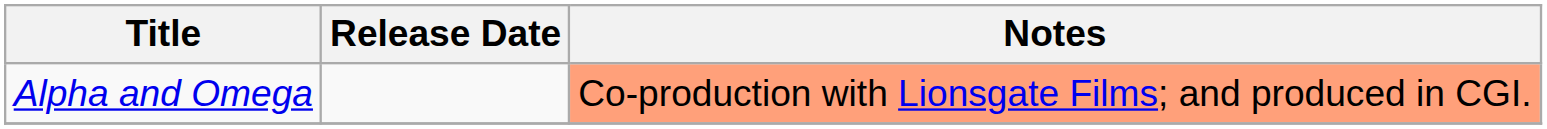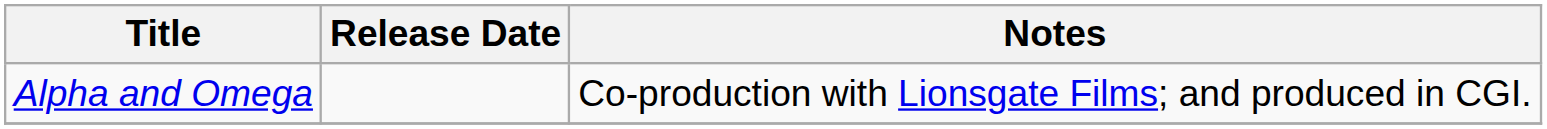Alpha and Omega | Notes: lightsalmon background -> no background
